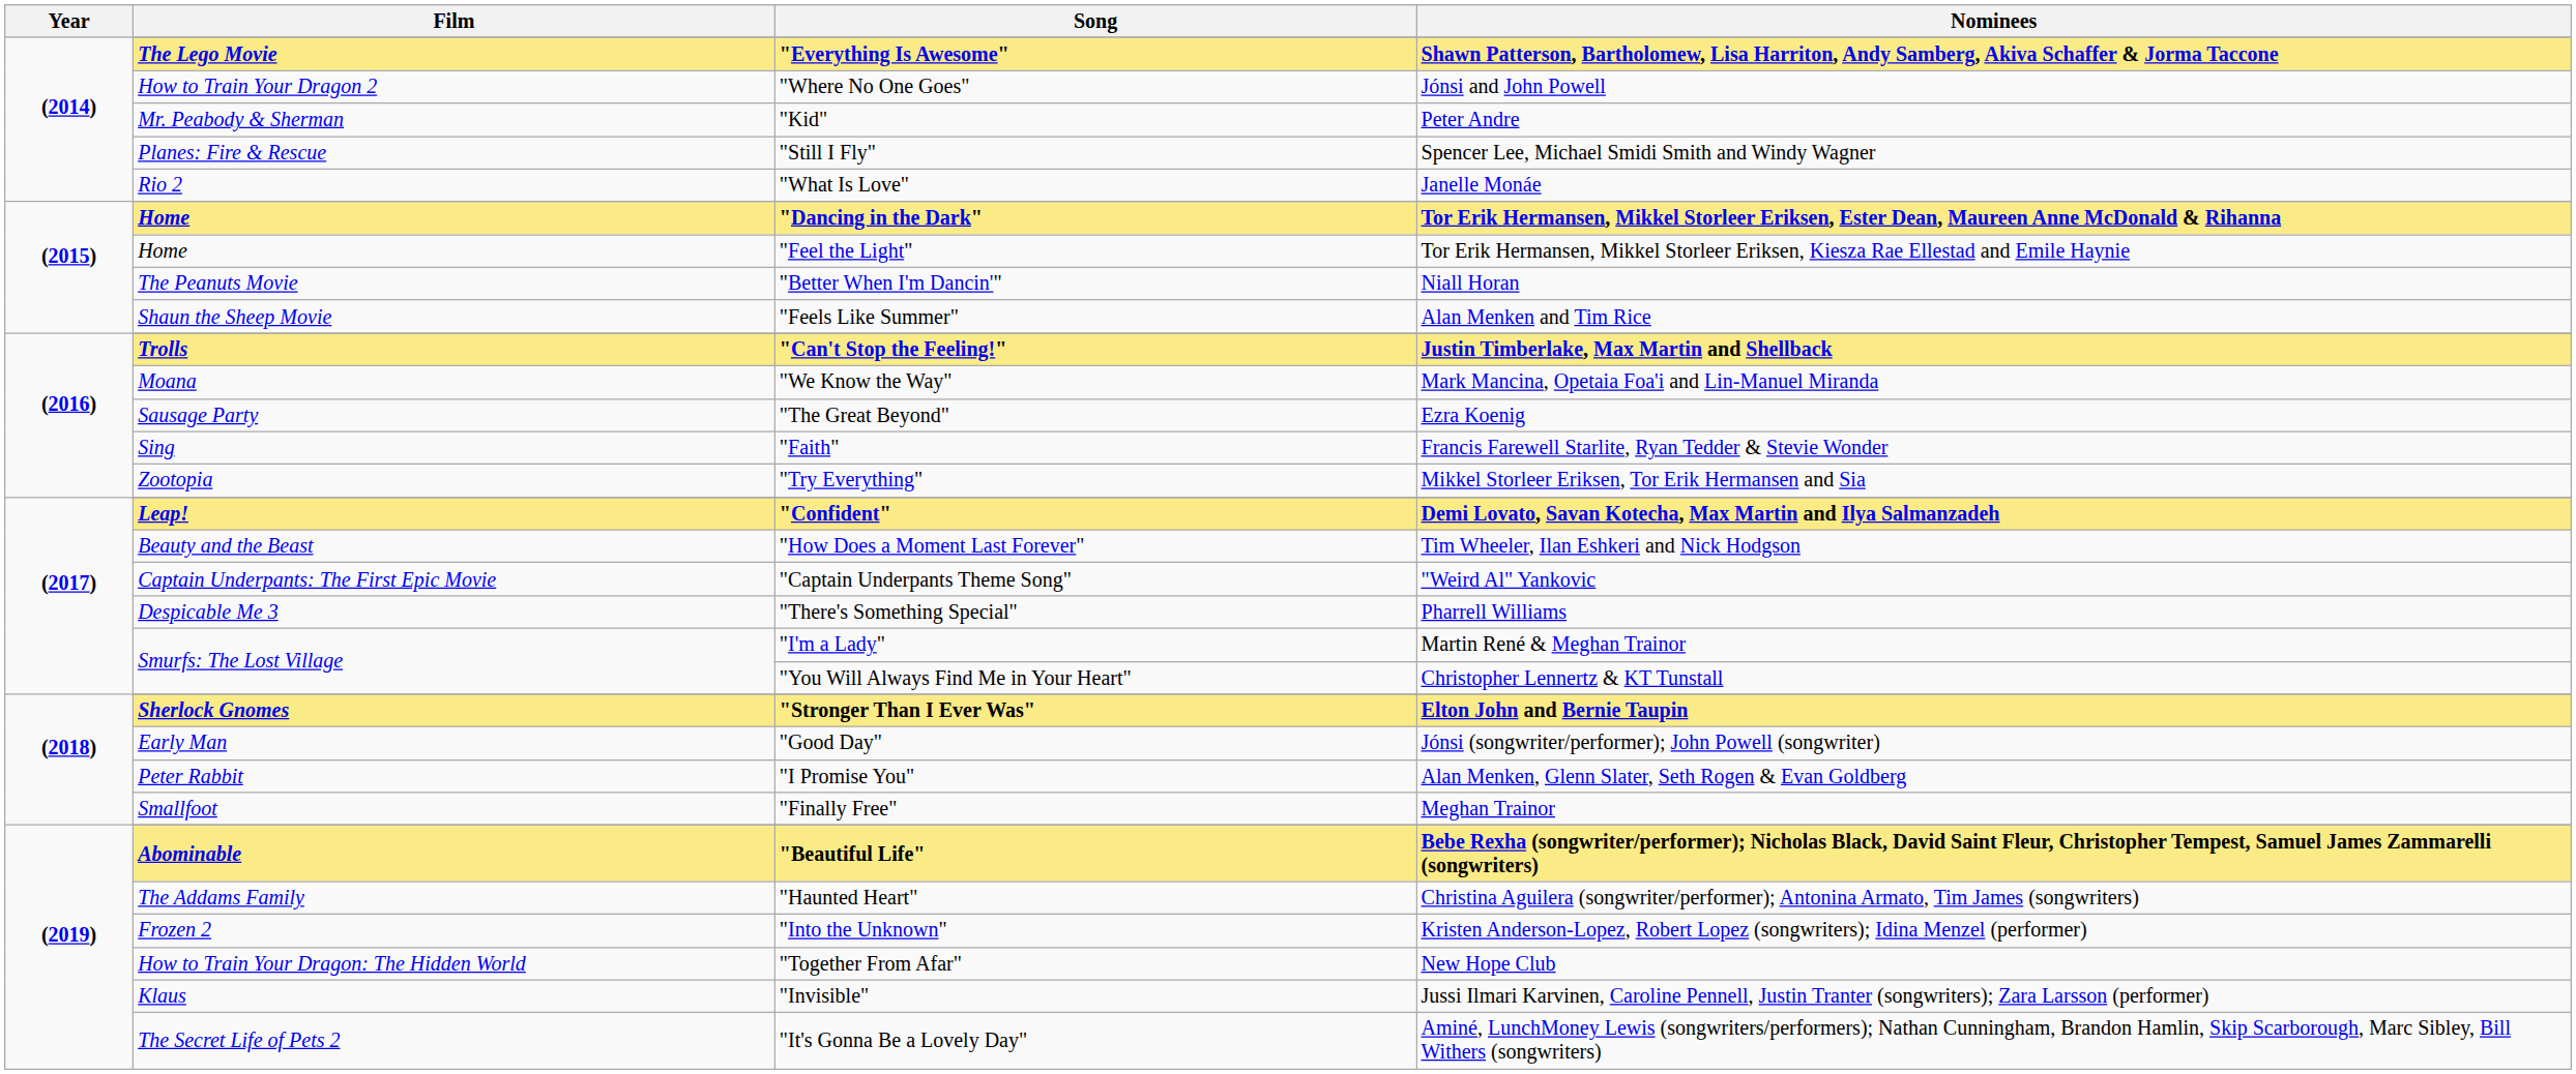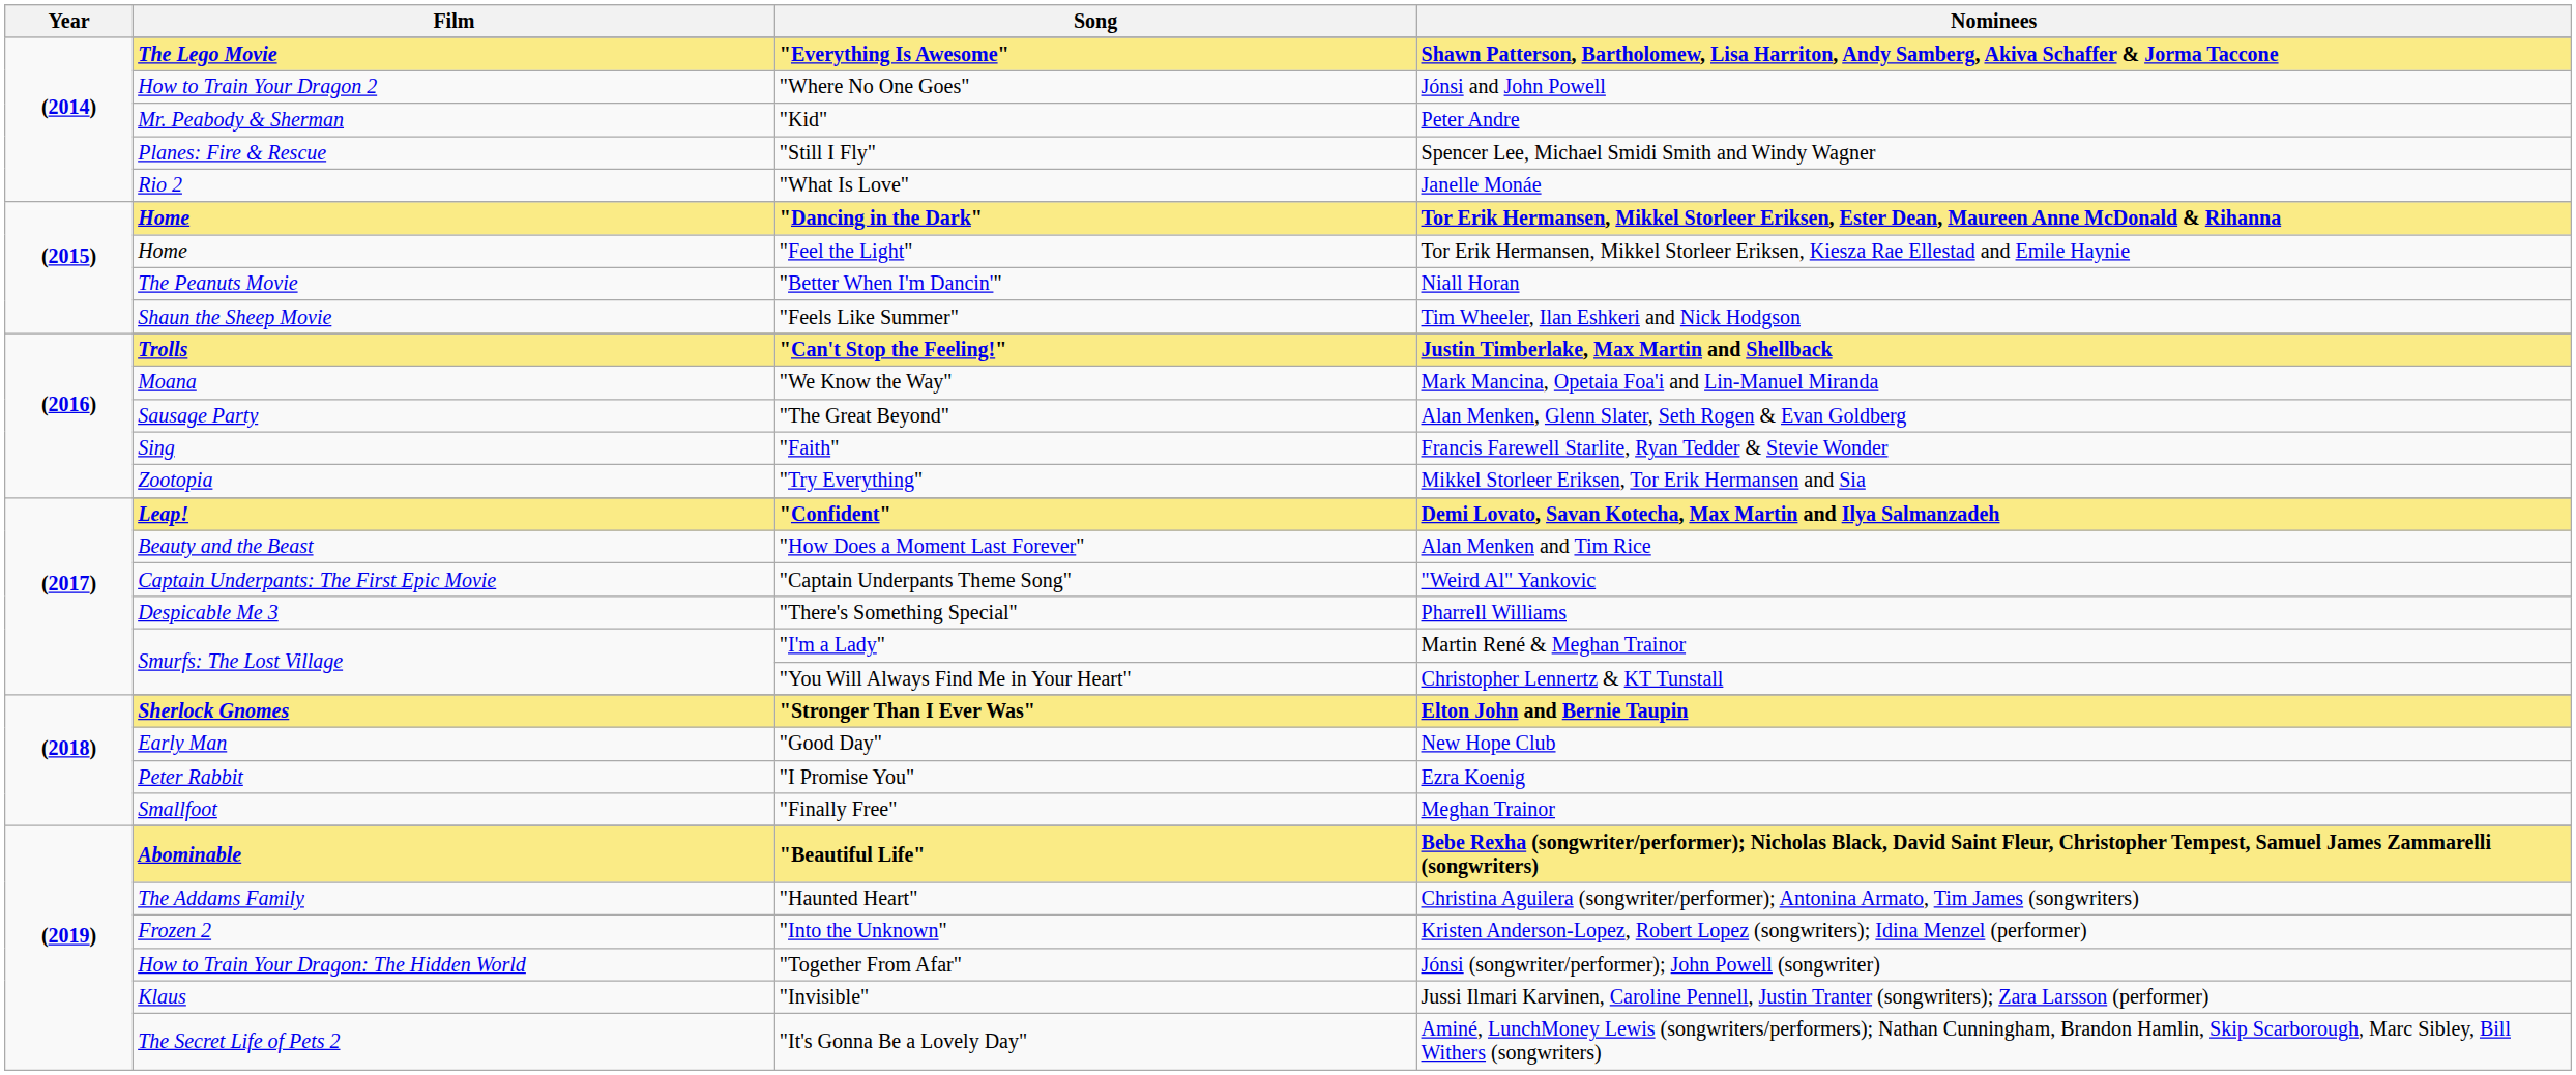"Feels Like Summer" | Nominees: Alan Menken and Tim Rice -> Tim Wheeler, Ilan Eshkeri and Nick Hodgson
"The Great Beyond" | Nominees: Ezra Koenig -> Alan Menken, Glenn Slater, Seth Rogen & Evan Goldberg
"How Does a Moment Last Forever" | Nominees: Tim Wheeler, Ilan Eshkeri and Nick Hodgson -> Alan Menken and Tim Rice
"Good Day" | Nominees: Jónsi (songwriter/performer); John Powell (songwriter) -> New Hope Club
"I Promise You" | Nominees: Alan Menken, Glenn Slater, Seth Rogen & Evan Goldberg -> Ezra Koenig
"Together From Afar" | Nominees: New Hope Club -> Jónsi (songwriter/performer); John Powell (songwriter)
